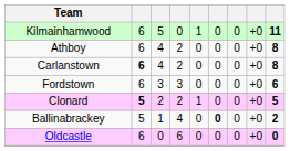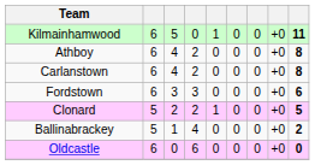Carlanstown | column 2: bold -> normal
Clonard | column 2: bold -> normal
Ballinabrackey | column 6: bold -> normal
